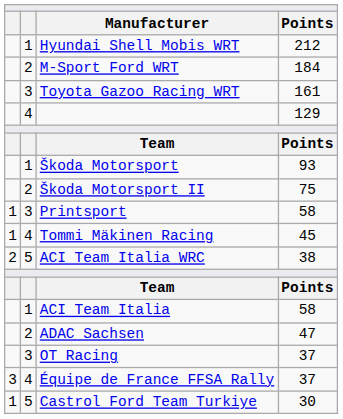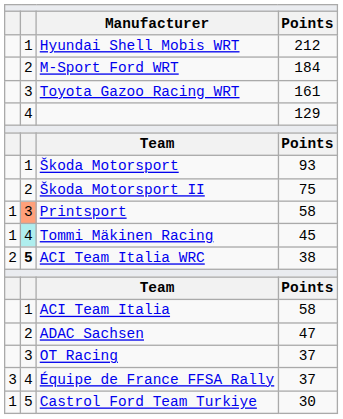Printsport | column 2: no background -> lightsalmon background
Tommi Mäkinen Racing | column 2: no background -> paleturquoise background
ACI Team Italia WRC | column 2: normal -> bold
